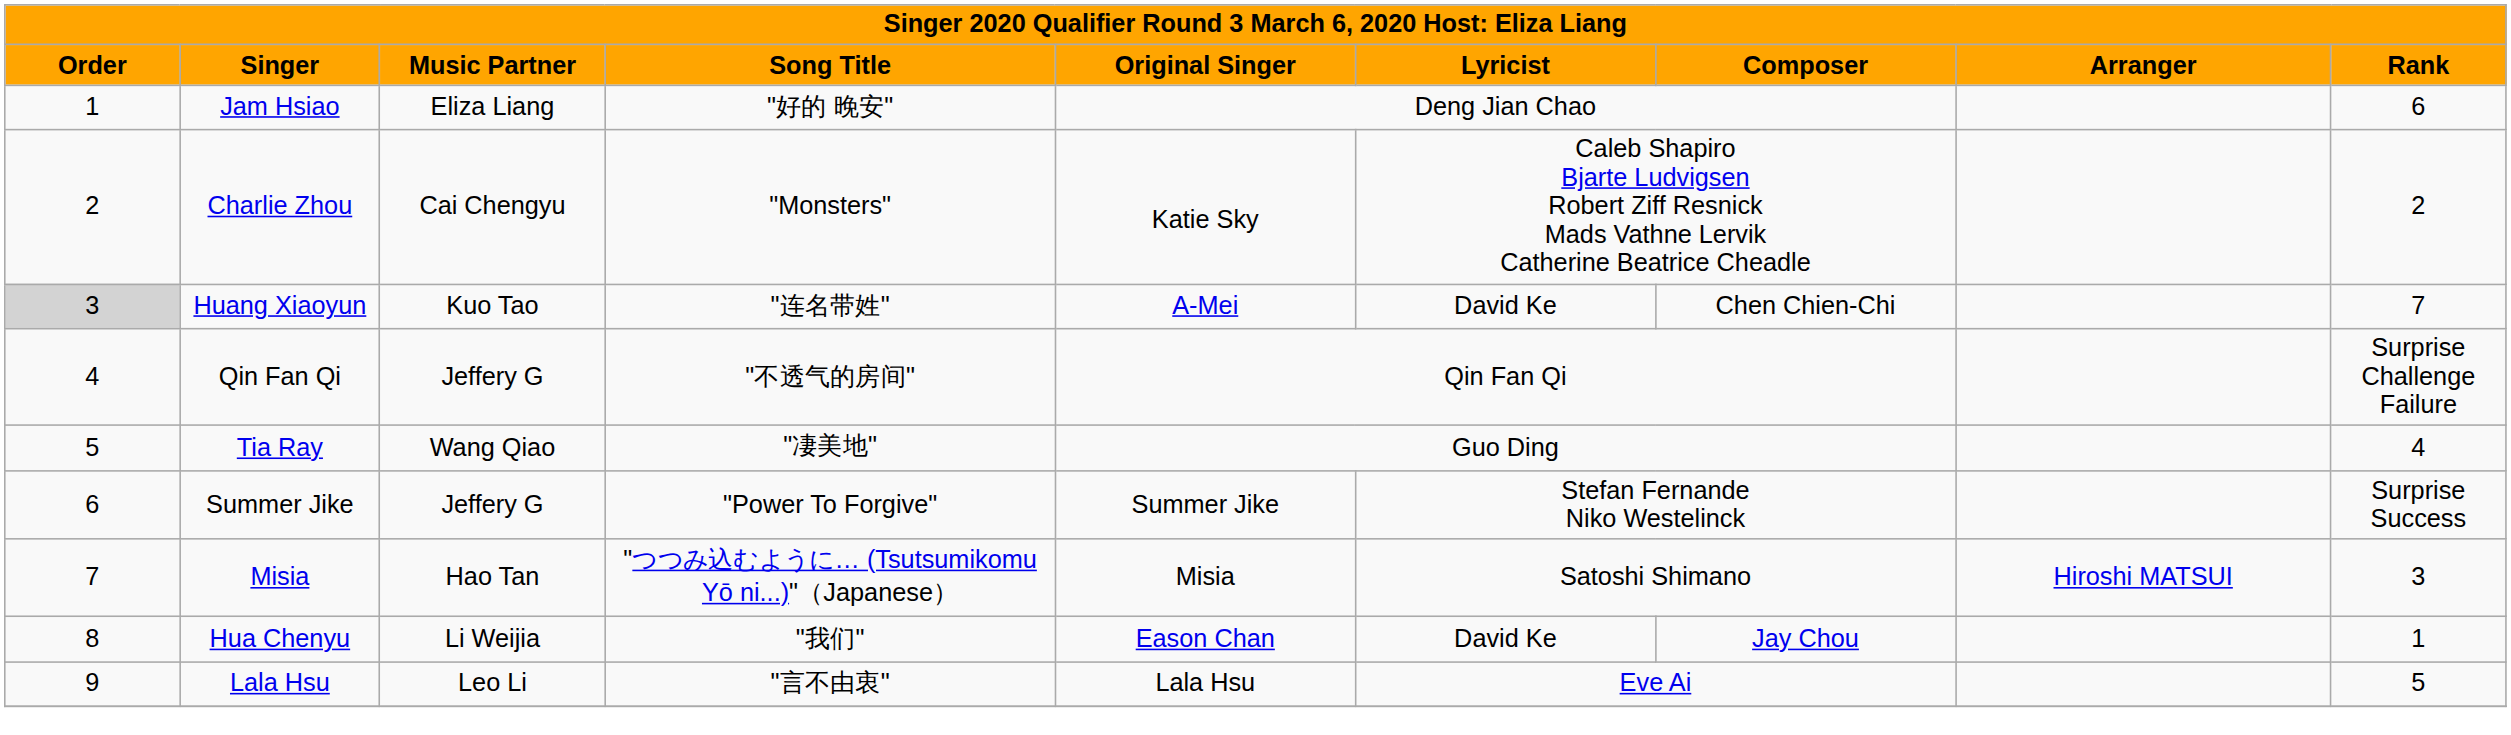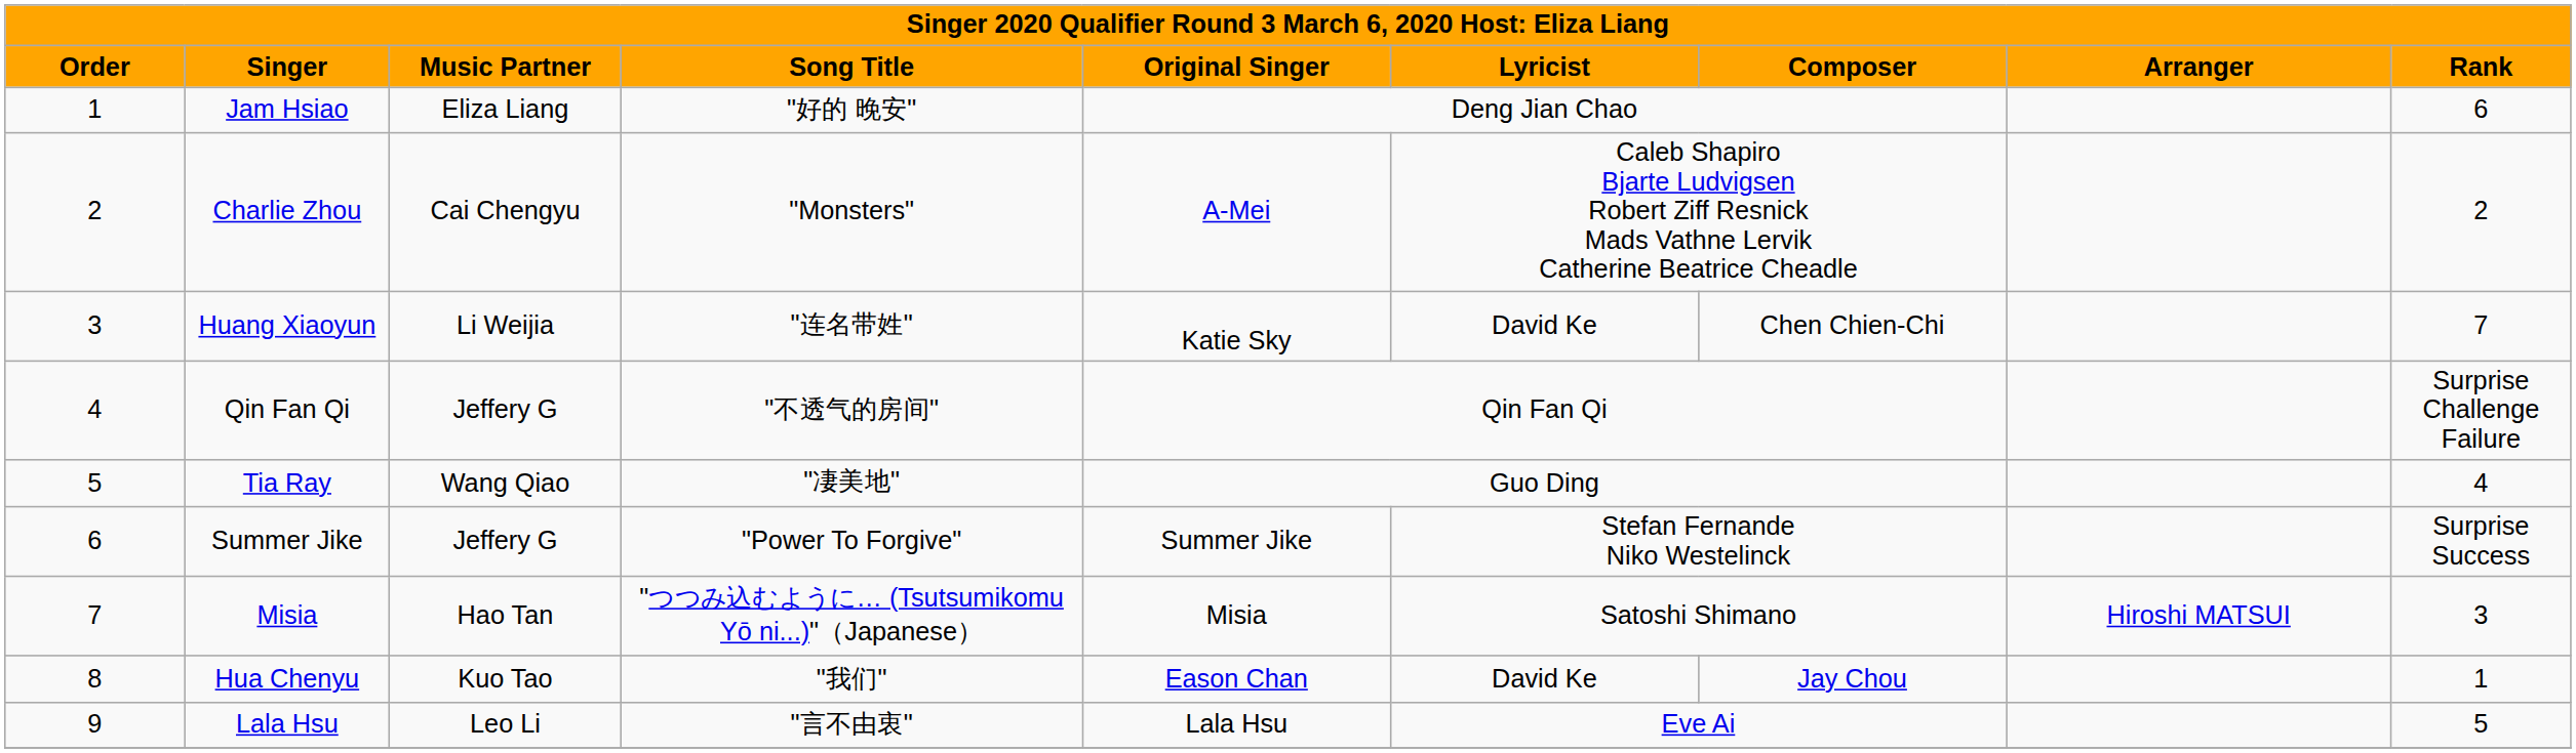Charlie Zhou | column 5: Katie Sky -> A-Mei
Huang Xiaoyun | column 1: lightgrey background -> no background
Huang Xiaoyun | column 3: Kuo Tao -> Li Weijia
Huang Xiaoyun | column 5: A-Mei -> Katie Sky
Hua Chenyu | column 3: Li Weijia -> Kuo Tao
